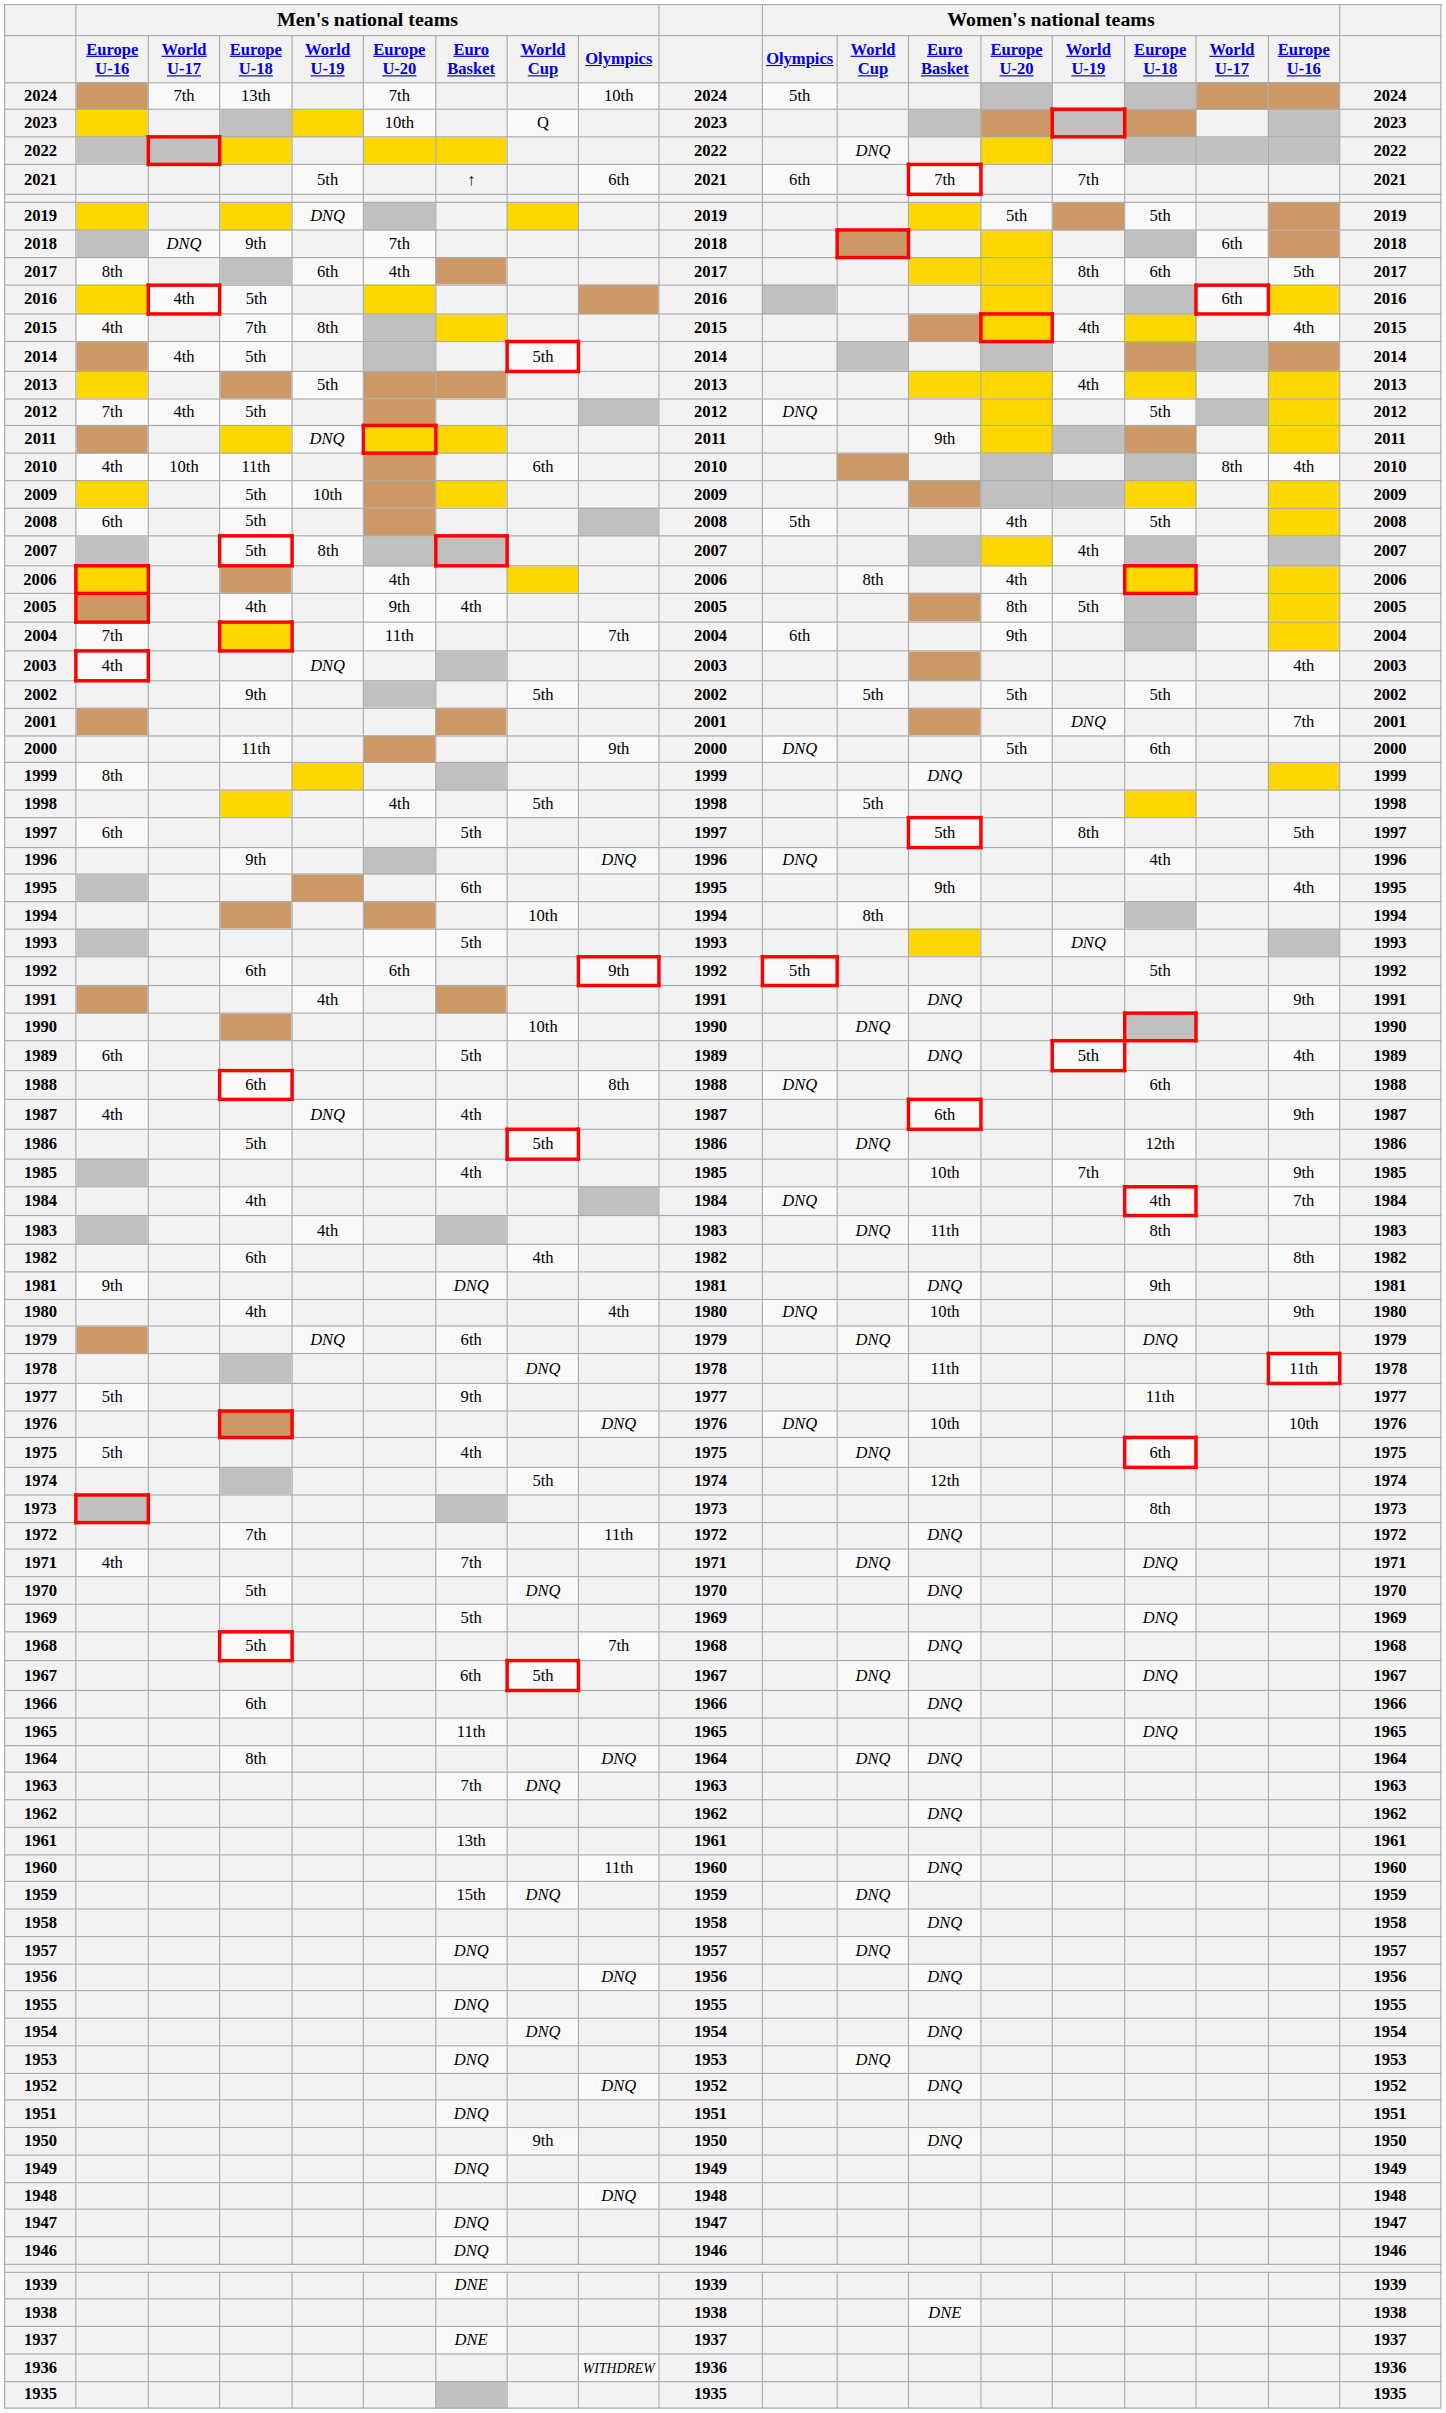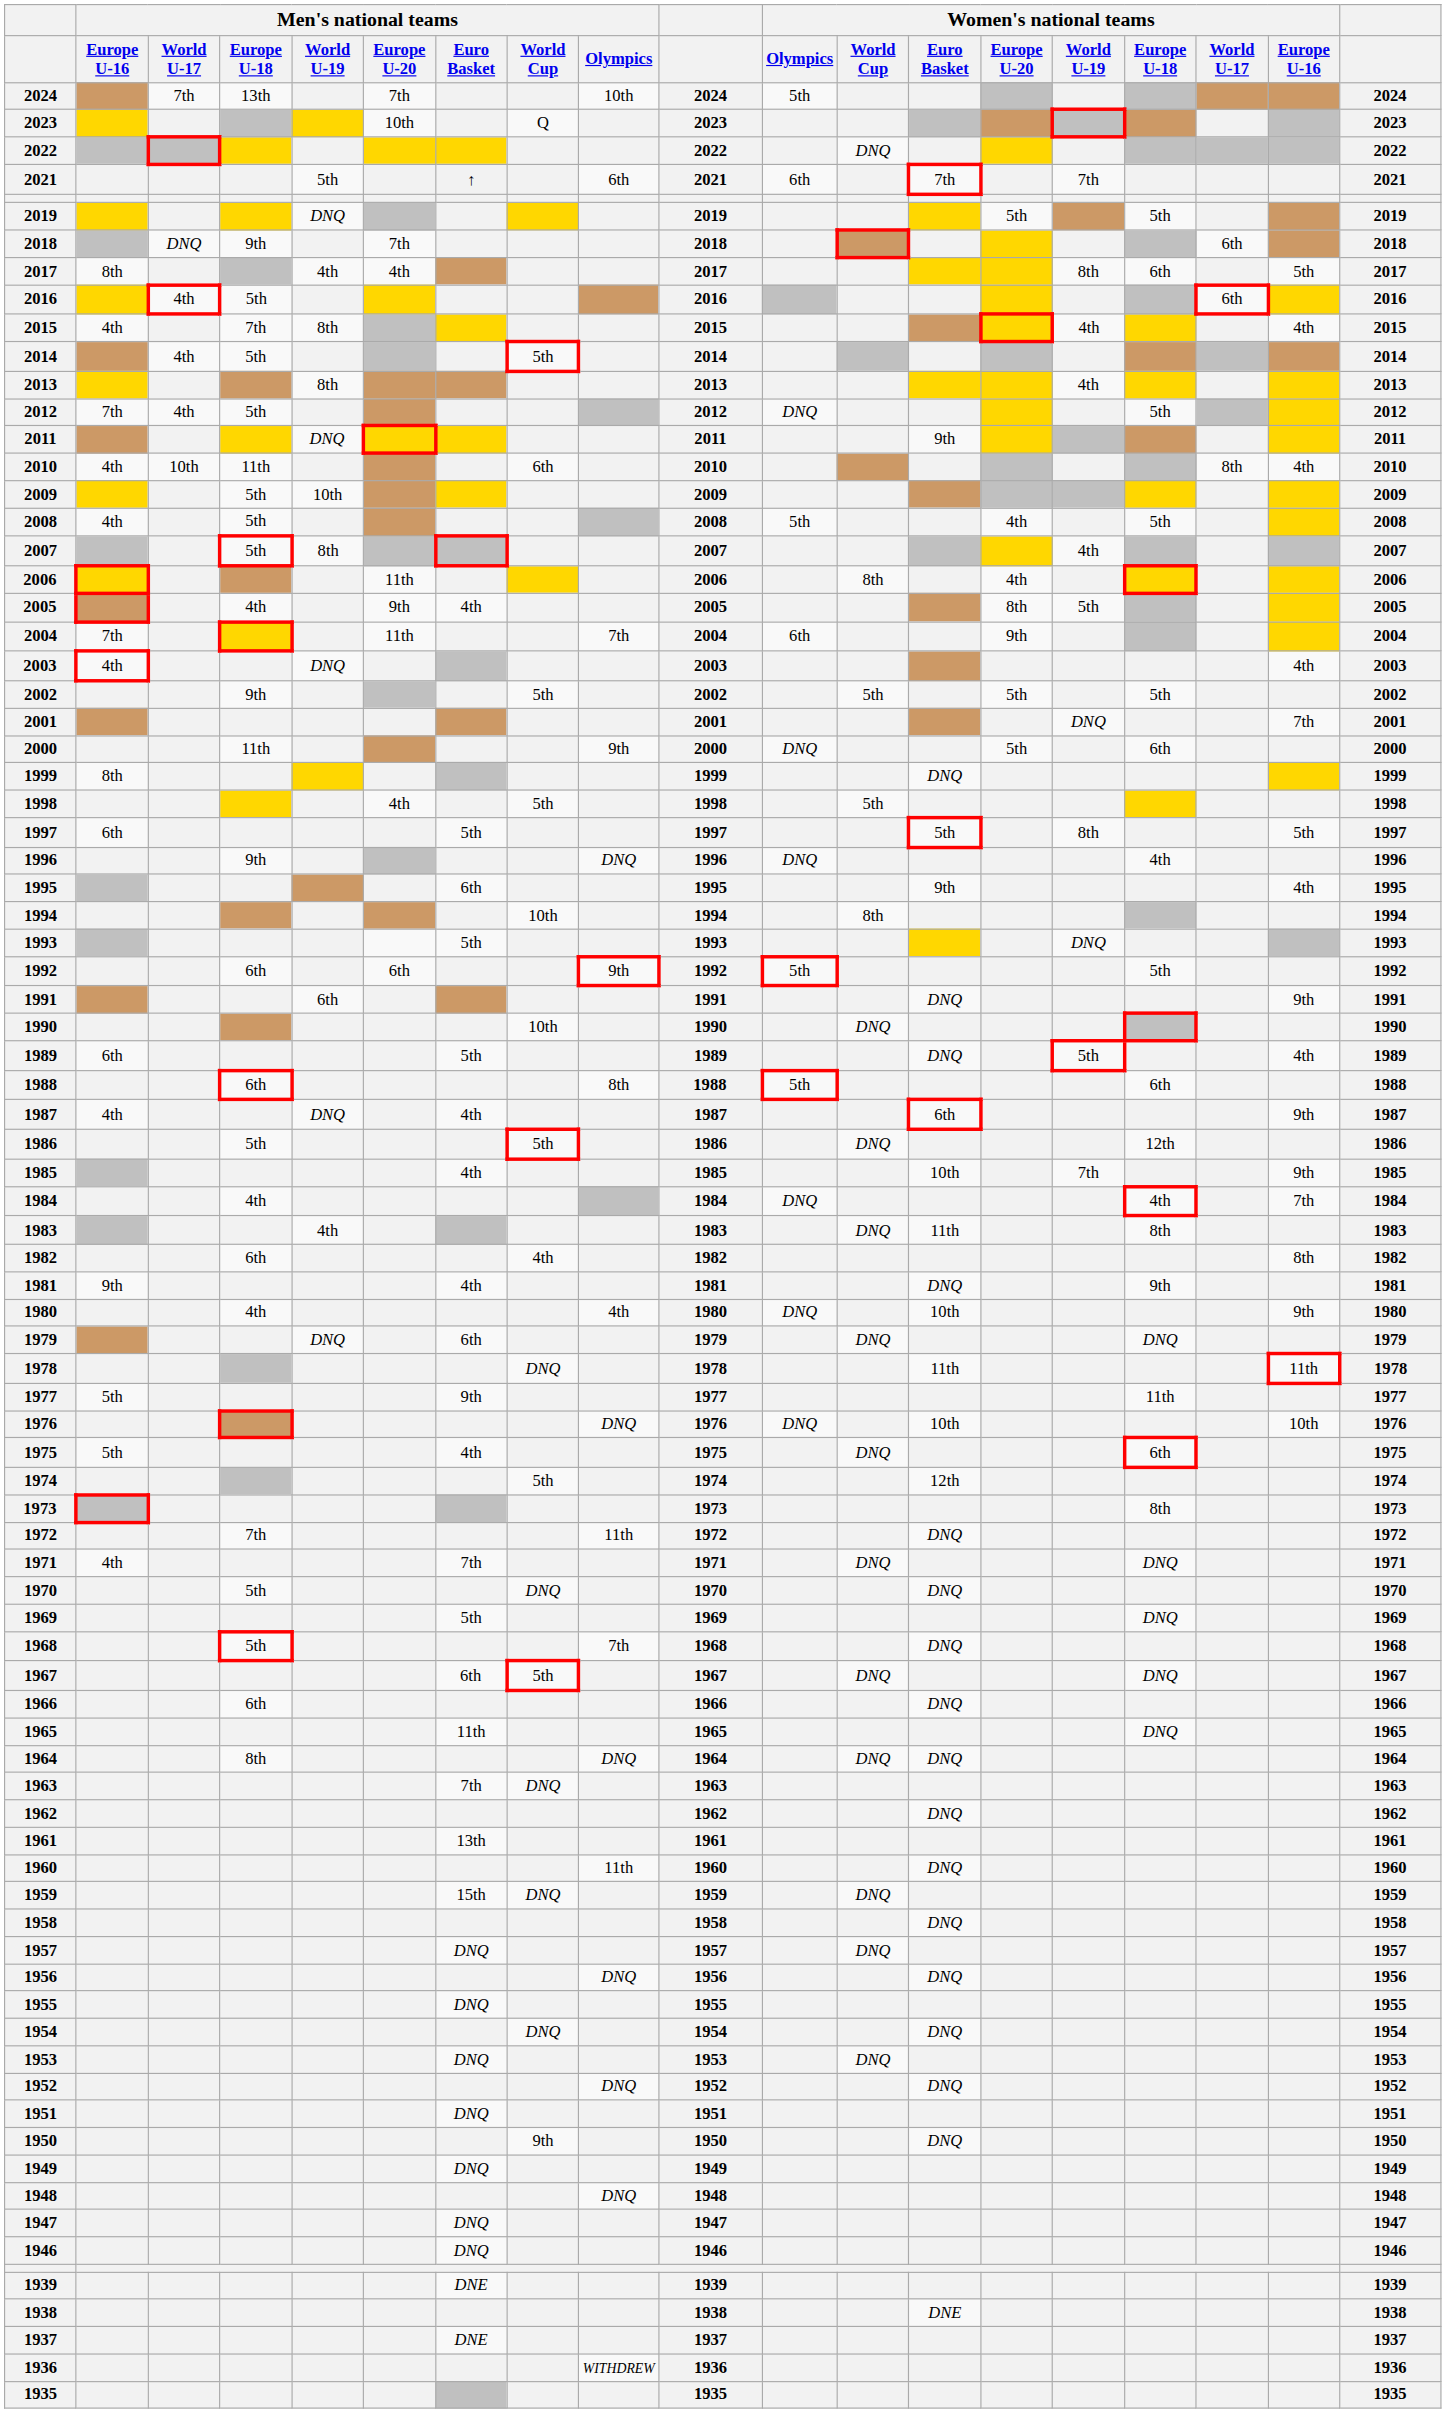row 10 | Men's national teams / World U-19: 6th -> 4th
row 14 | Men's national teams / World U-19: 5th -> 8th
row 19 | Men's national teams / Europe U-16: 6th -> 4th
row 21 | Men's national teams / Europe U-20: 4th -> 11th
row 36 | Men's national teams / World U-19: 4th -> 6th
row 39 | Women's national teams / Olympics: DNQ -> 5th
row 46 | Men's national teams / Euro Basket: DNQ -> 4th
